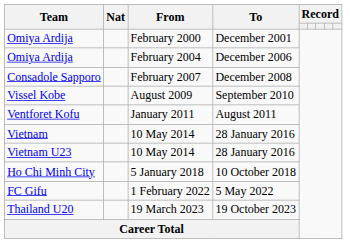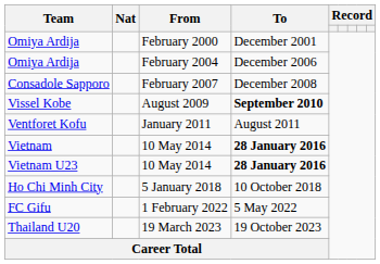Vissel Kobe | To: normal -> bold
Vietnam | To: normal -> bold
Vietnam U23 | To: normal -> bold
